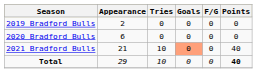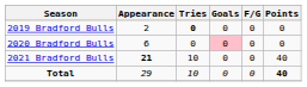2019 Bradford Bulls | Tries: normal -> bold
2020 Bradford Bulls | Goals: no background -> pink background
2021 Bradford Bulls | Appearance: normal -> bold
2021 Bradford Bulls | Goals: lightsalmon background -> no background
